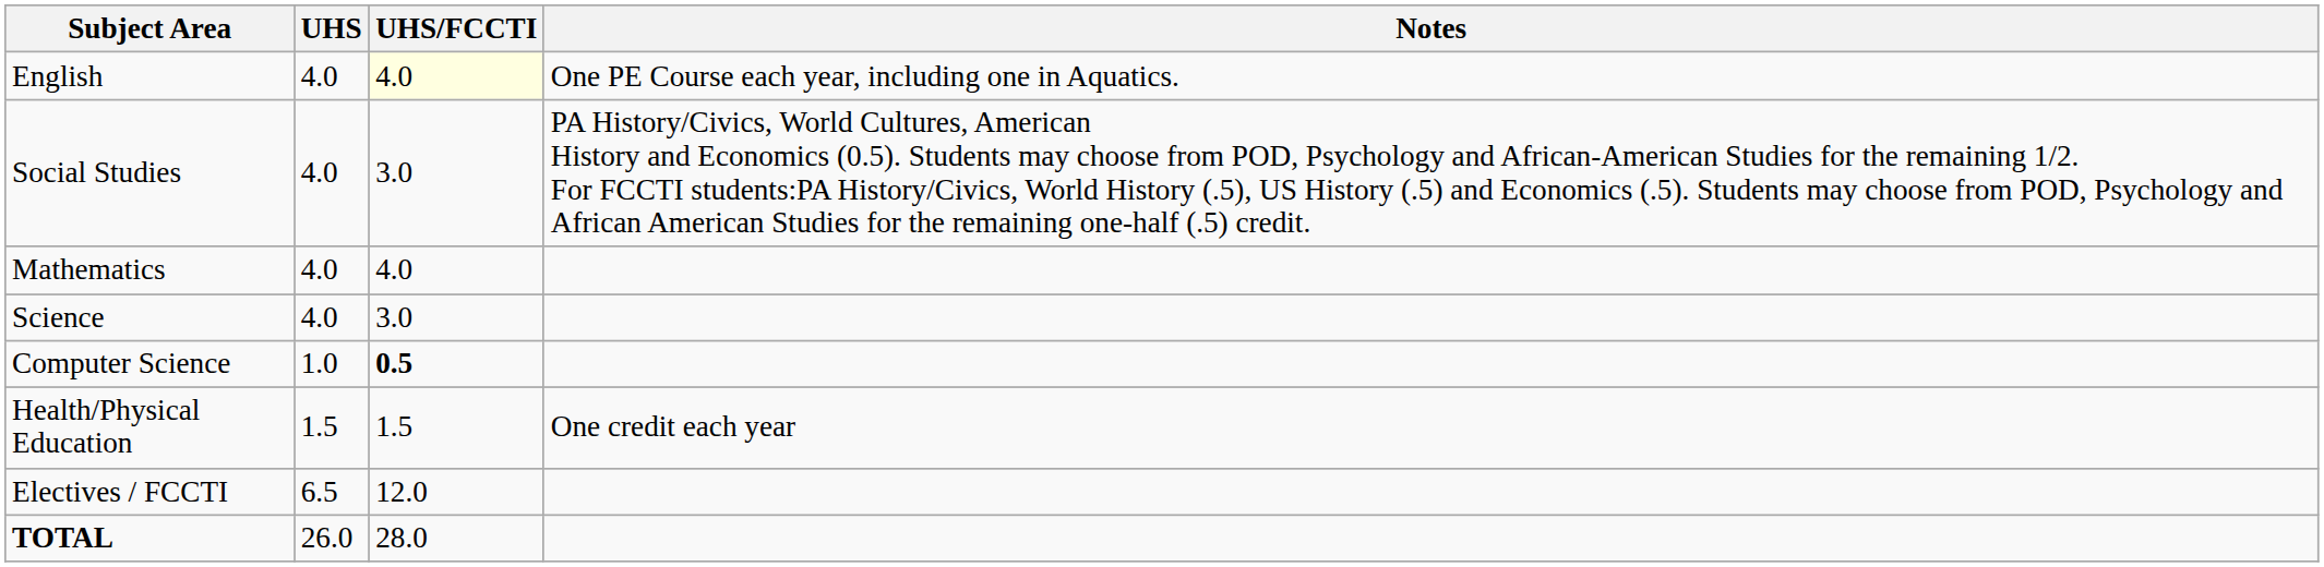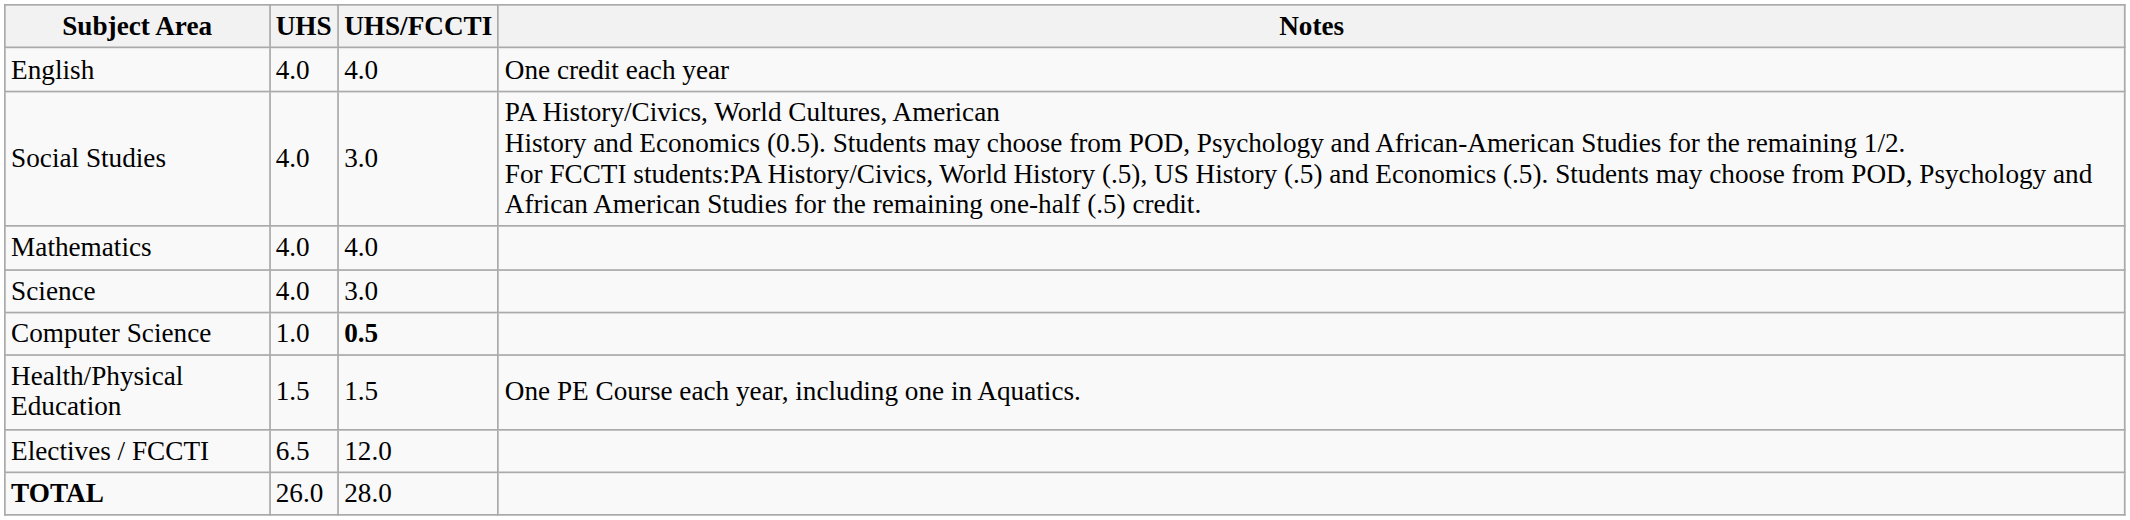English | UHS/FCCTI: lightyellow background -> no background
English | Notes: One PE Course each year, including one in Aquatics. -> One credit each year
Health/Physical Education | Notes: One credit each year -> One PE Course each year, including one in Aquatics.
